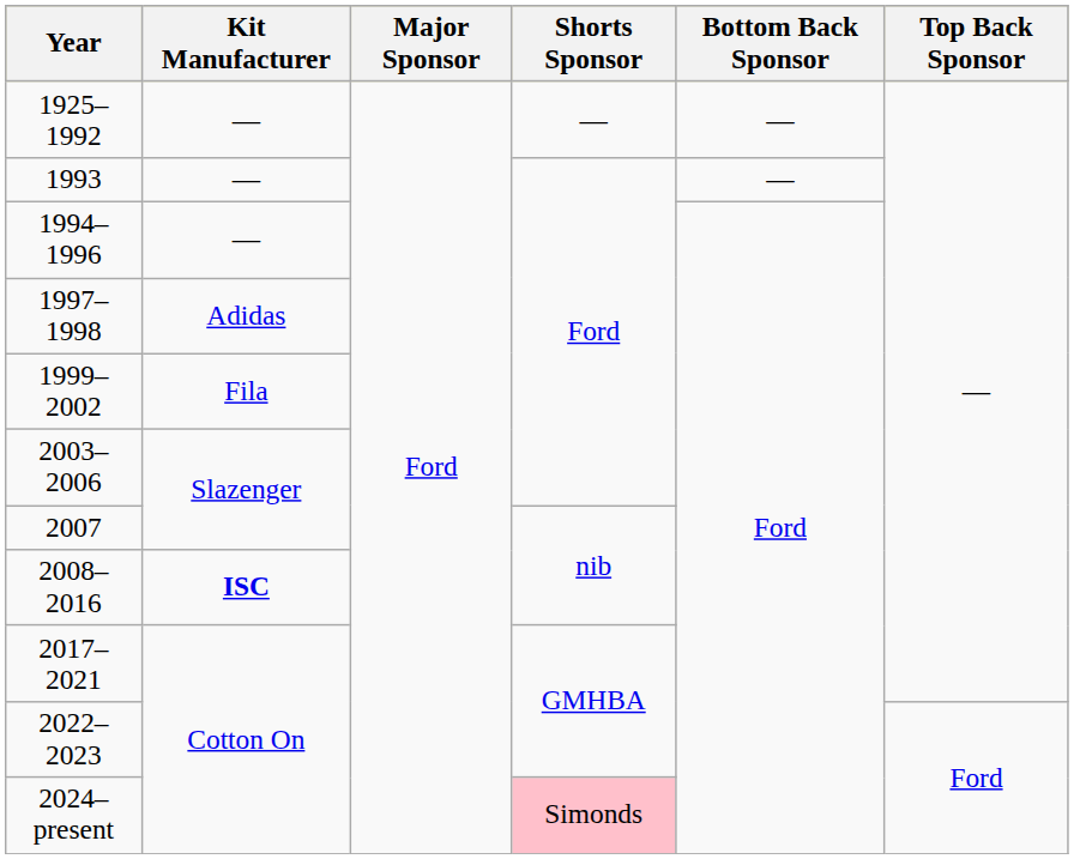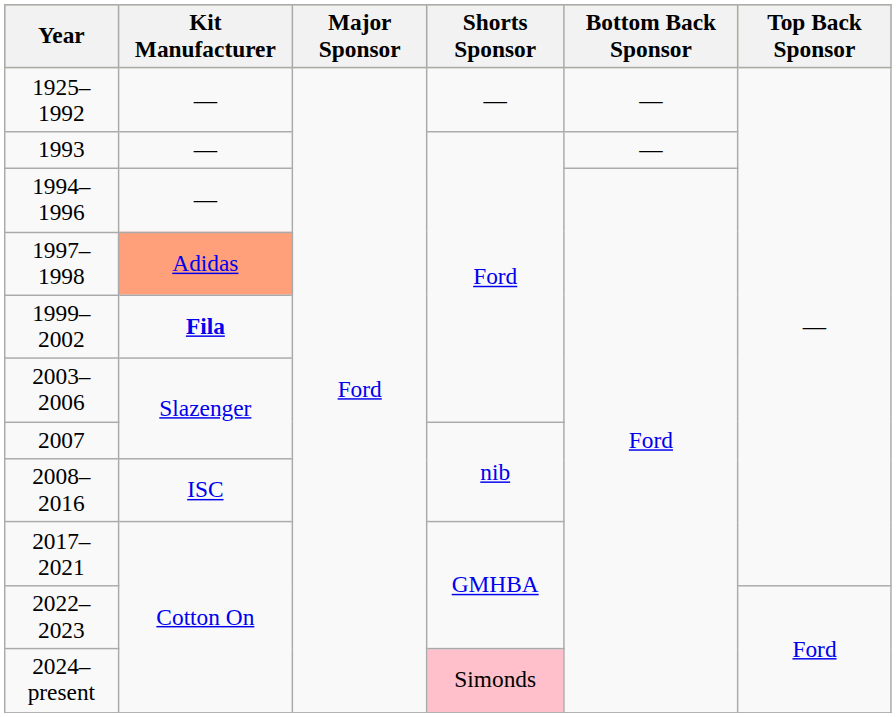1997–1998 | Kit Manufacturer: no background -> lightsalmon background
1999–2002 | Kit Manufacturer: normal -> bold
2008–2016 | Kit Manufacturer: bold -> normal
